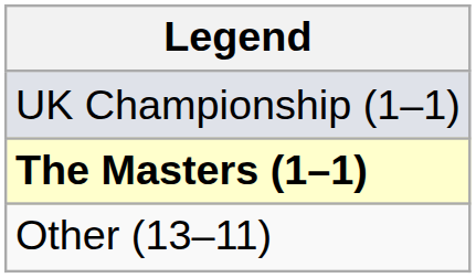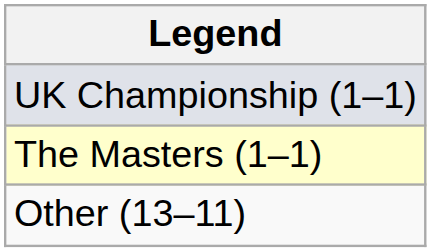row 3 | column 1: bold -> normal
